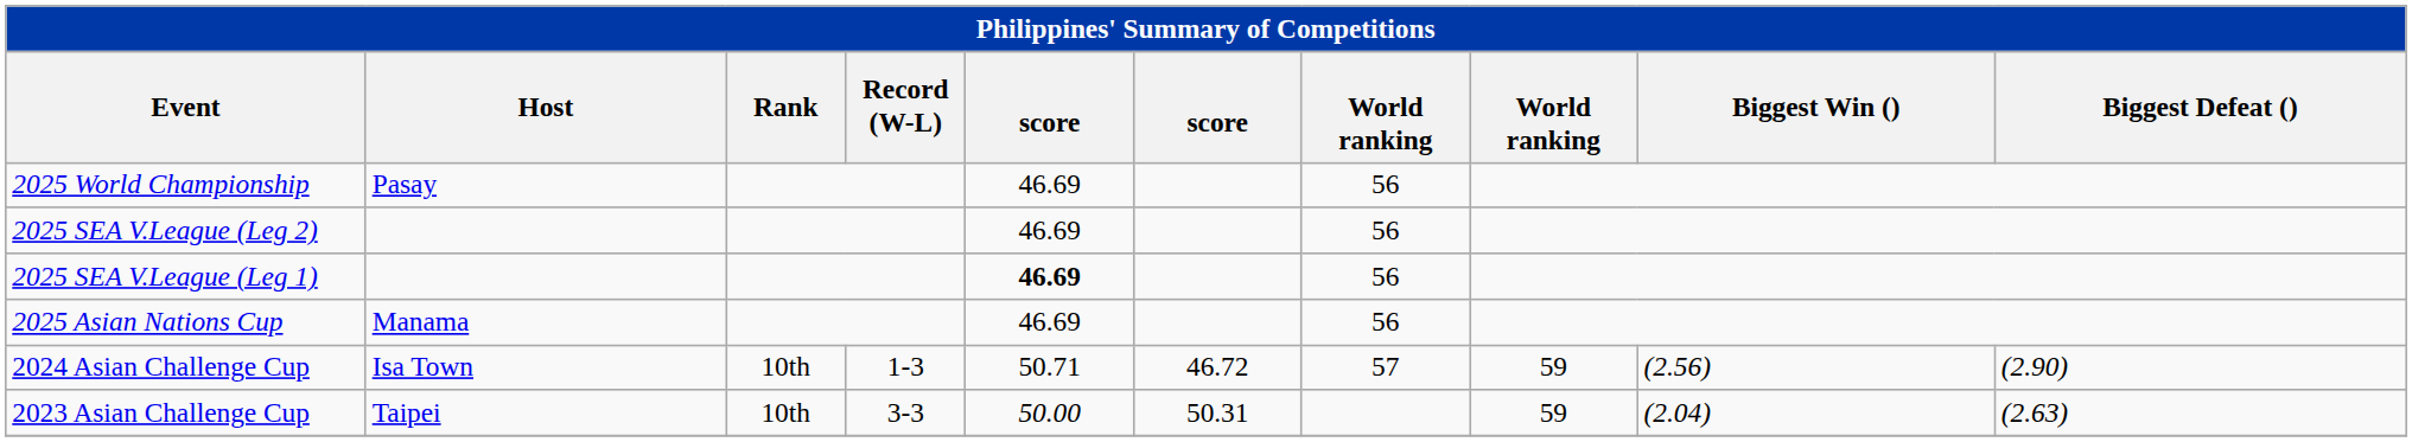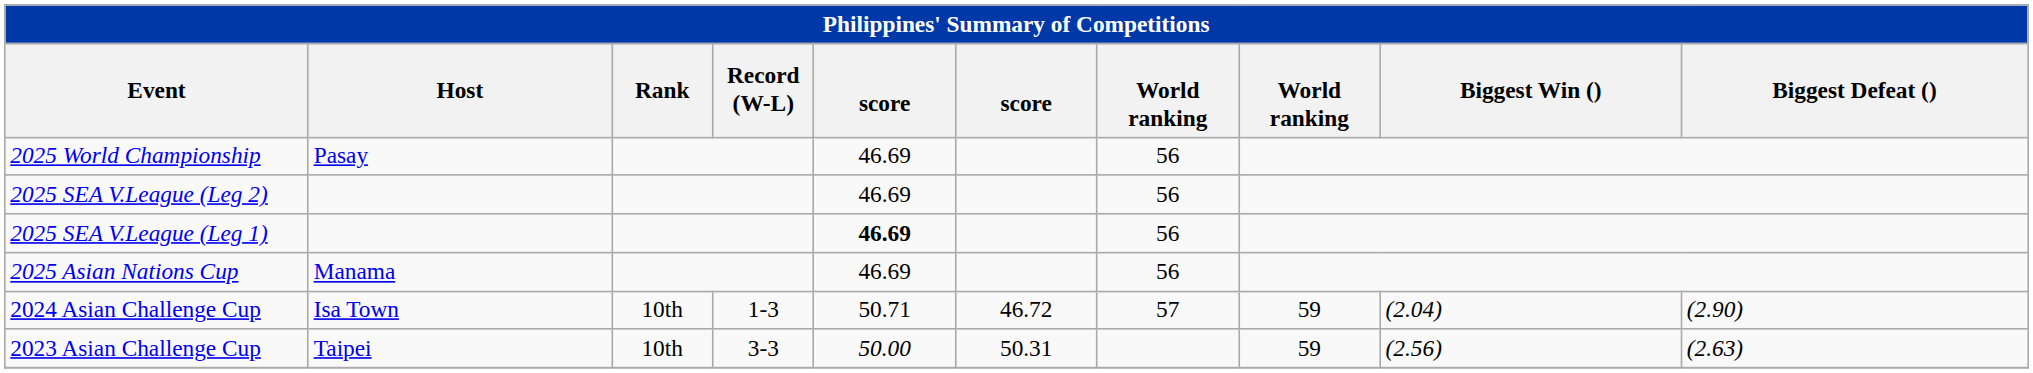2024 Asian Challenge Cup | Biggest Win (): (2.56) -> (2.04)
2023 Asian Challenge Cup | Biggest Win (): (2.04) -> (2.56)
